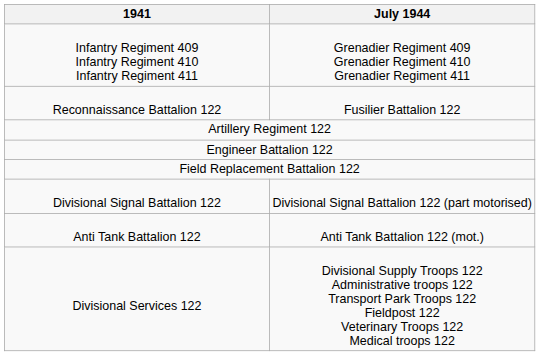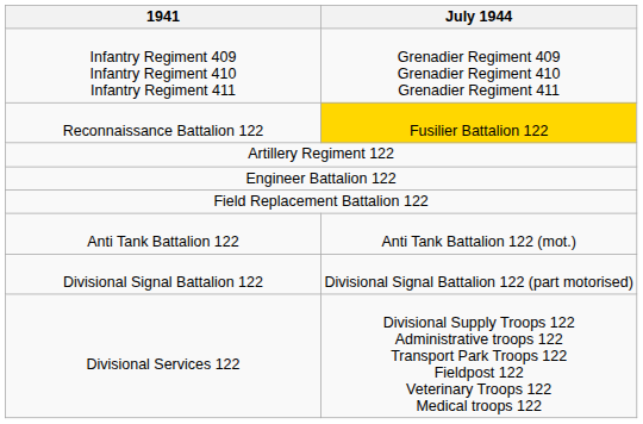Reconnaissance Battalion 122 | July 1944: no background -> gold background
rows swapped: Anti Tank Battalion 122 <-> Divisional Signal Battalion 122
